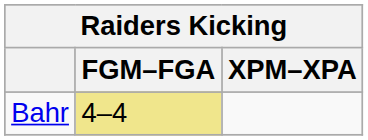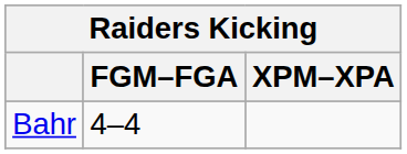Bahr | FGM–FGA: khaki background -> no background
